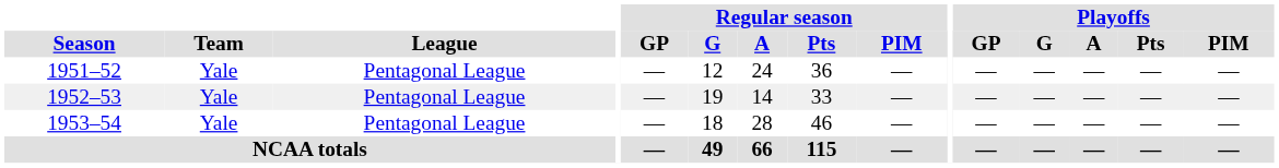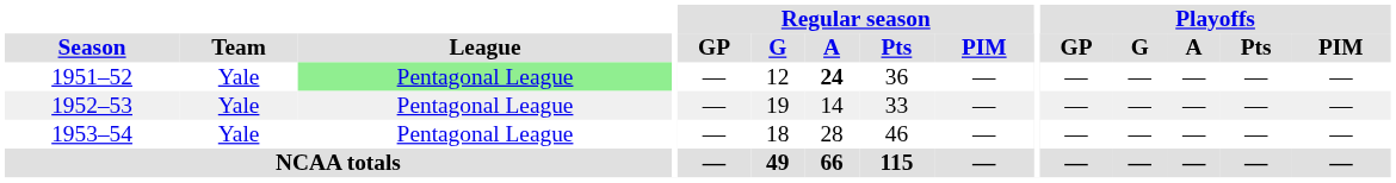1951–52 | League: no background -> lightgreen background
1951–52 | Regular season / A: normal -> bold
